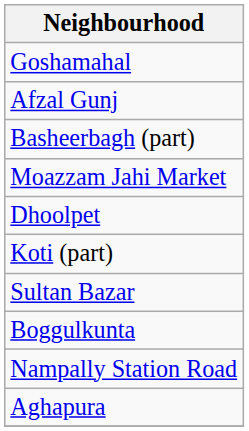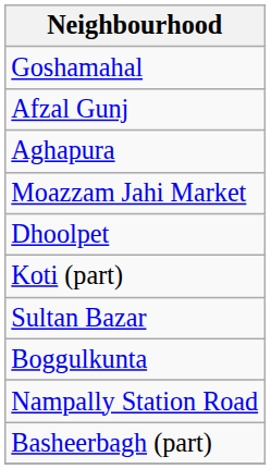row 4 | column 1: Basheerbagh (part) -> Aghapura
row 11 | column 1: Aghapura -> Basheerbagh (part)
